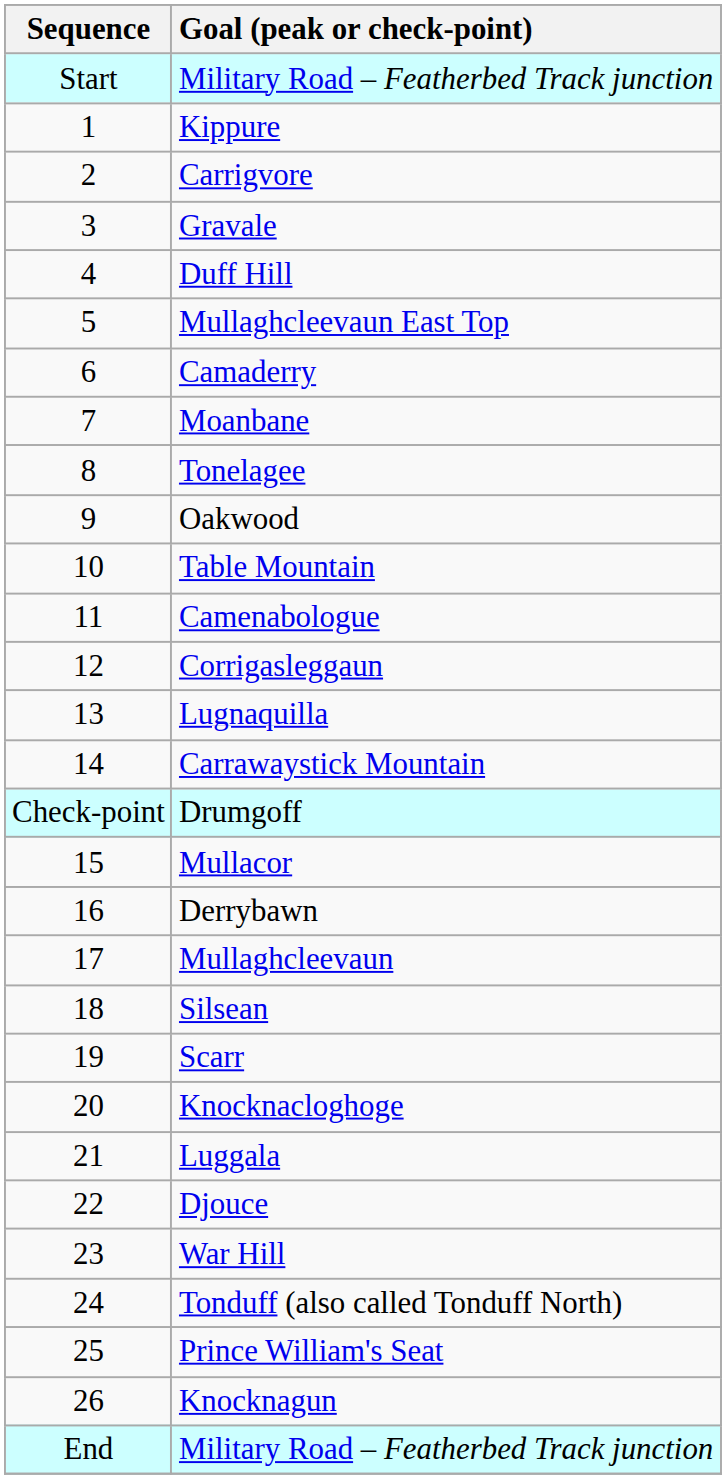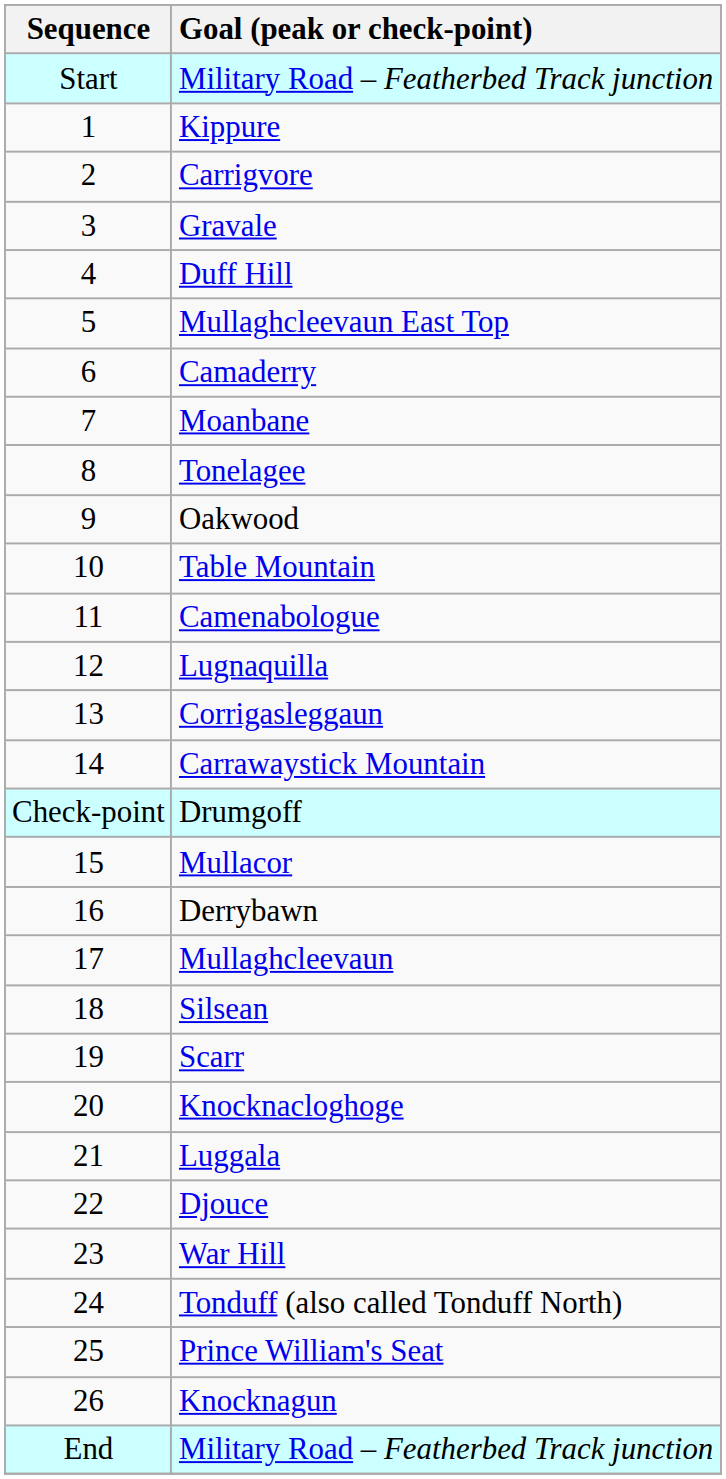row 14 | Goal (peak or check-point): Corrigasleggaun -> Lugnaquilla
row 15 | Goal (peak or check-point): Lugnaquilla -> Corrigasleggaun
